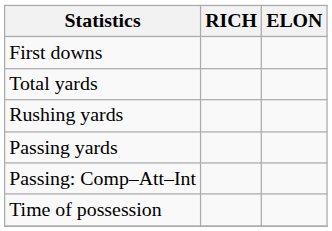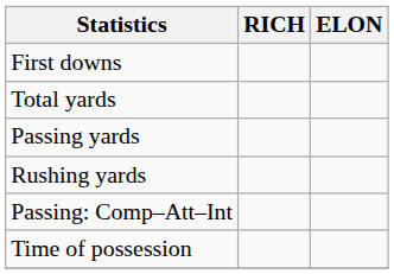rows swapped: Rushing yards <-> Passing yards
